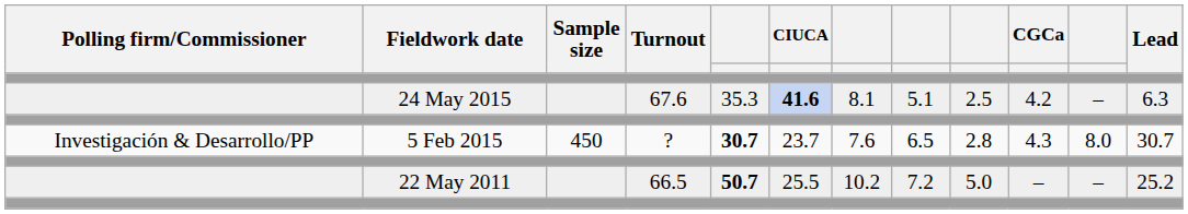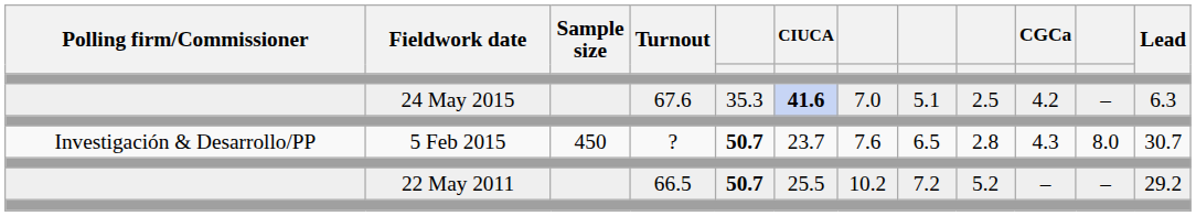24 May 2015 | column 7: 8.1 -> 7.0
5 Feb 2015 | column 5: 30.7 -> 50.7
22 May 2011 | column 9: 5.0 -> 5.2
22 May 2011 | Lead: 25.2 -> 29.2
